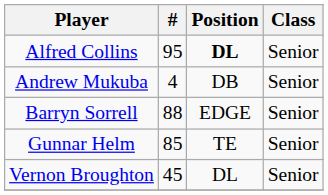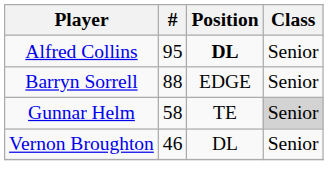- row: Andrew Mukuba | 4 | DB | Senior
Gunnar Helm | #: 85 -> 58
Gunnar Helm | Class: no background -> lightgrey background
Vernon Broughton | #: 45 -> 46
